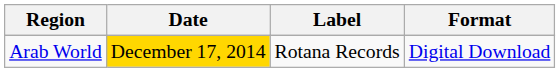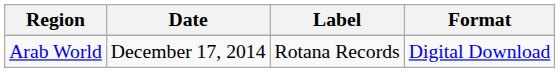Arab World | Date: gold background -> no background
